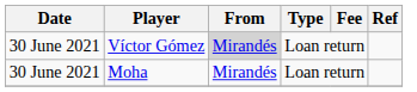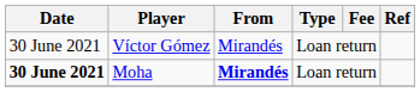Víctor Gómez | From: lightgrey background -> no background
Moha | Date: normal -> bold
Moha | From: normal -> bold
